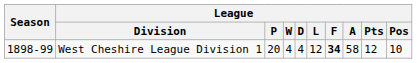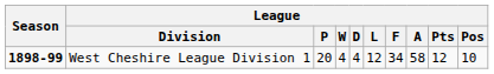West Cheshire League Division 1 | Season: normal -> bold
West Cheshire League Division 1 | League / F: bold -> normal
